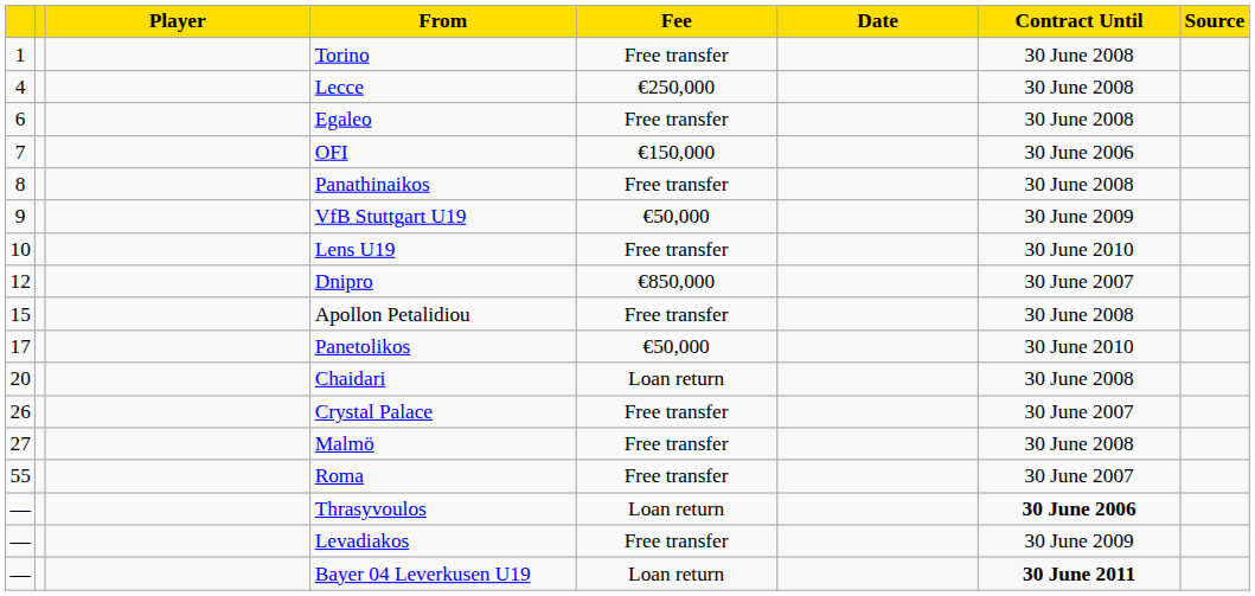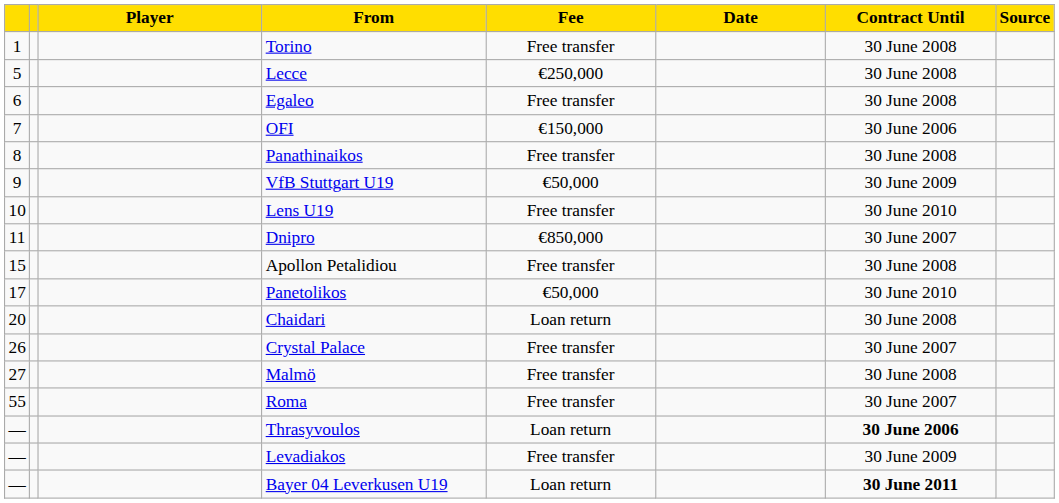Lecce | column 1: 4 -> 5
Dnipro | column 1: 12 -> 11
